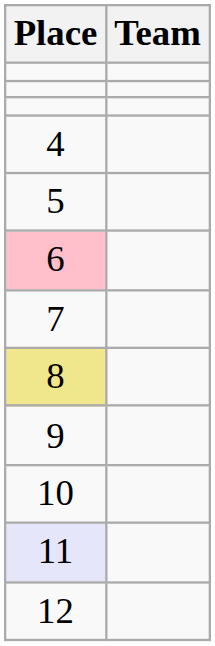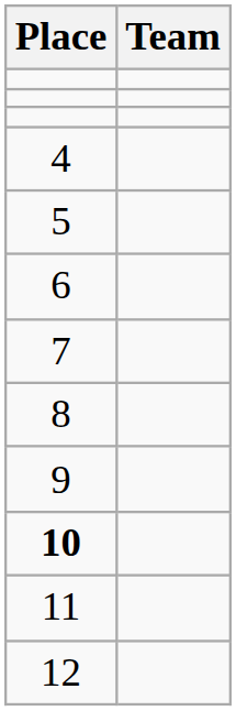row 7 | Place: pink background -> no background
row 9 | Place: khaki background -> no background
row 11 | Place: normal -> bold
row 12 | Place: lavender background -> no background
